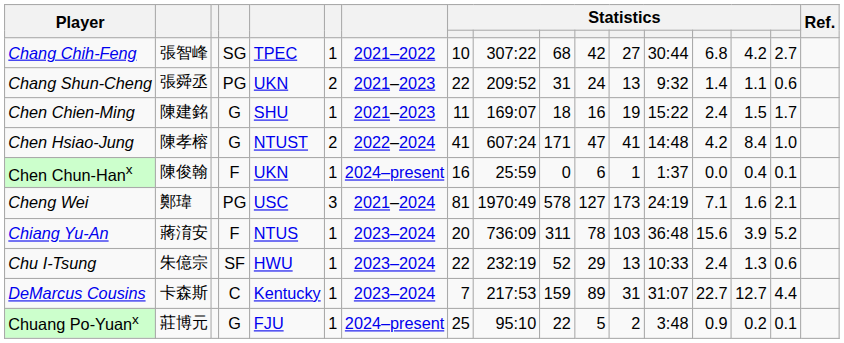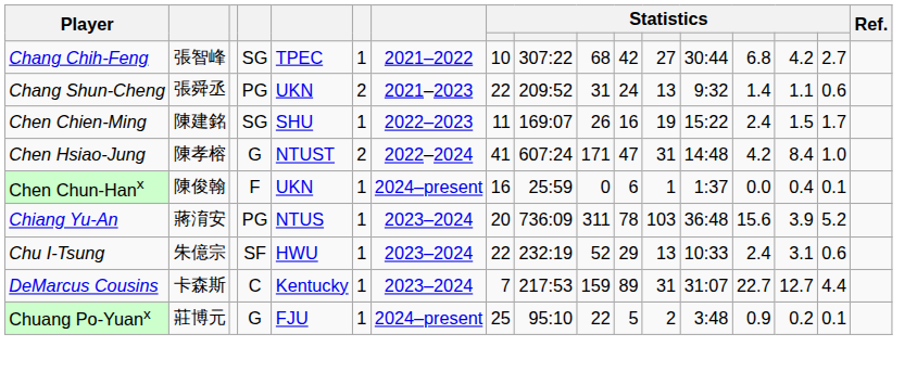Chen Chien-Ming | column 4: G -> SG
Chen Chien-Ming | column 7: 2021–2023 -> 2022–2023
Chen Chien-Ming | column 10: 18 -> 26
Chen Hsiao-Jung | column 12: 41 -> 31
- row: Cheng Wei | 鄭瑋 | PG | USC | 3 | 2021–2024 | 81 | 1970:49 | 578 | 127 | 173 | 24:19 | 7.1 | 1.6 | 2.1
Chiang Yu-An | column 4: F -> PG
Chu I-Tsung | column 15: 1.3 -> 3.1
